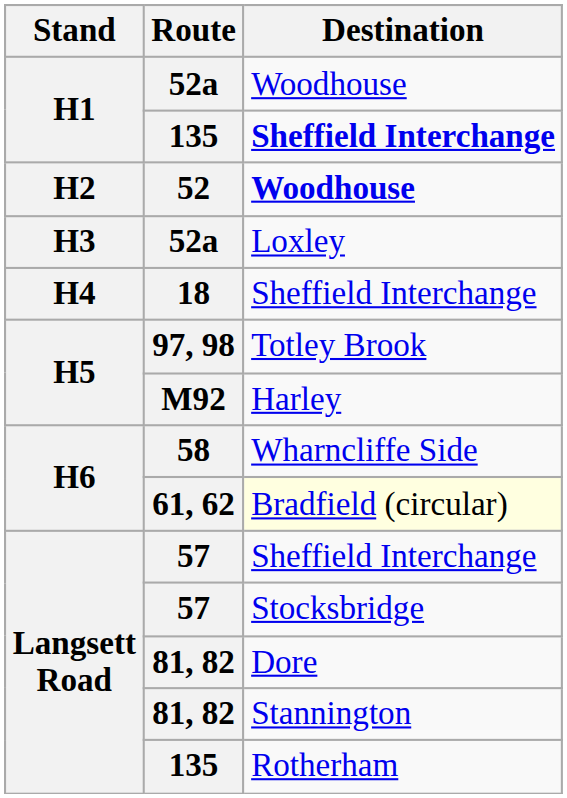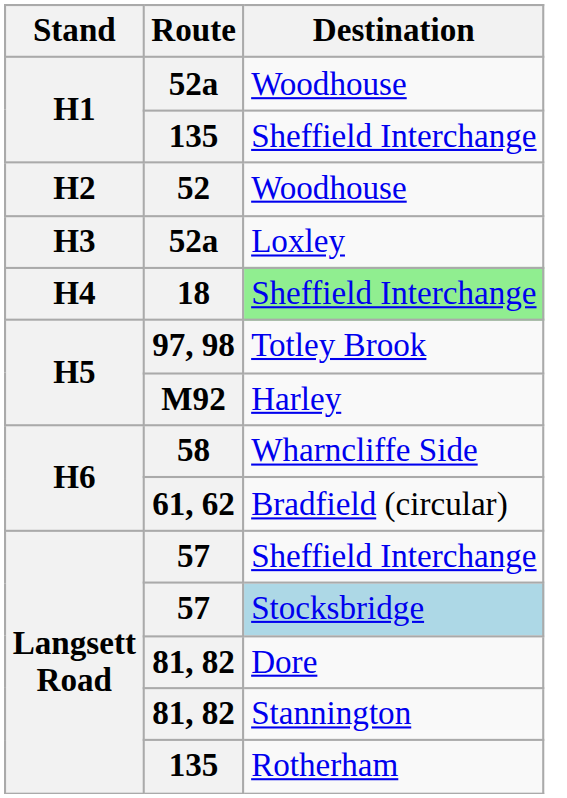135 / Sheffield Interchange | Destination: bold -> normal
52 / Woodhouse | Destination: bold -> normal
18 / Sheffield Interchange | Destination: no background -> lightgreen background
Bradfield (circular) | Destination: lightyellow background -> no background
Stocksbridge | Destination: no background -> lightblue background
